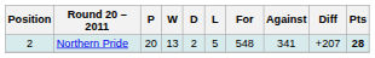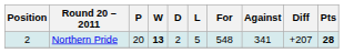Northern Pride | W: normal -> bold
